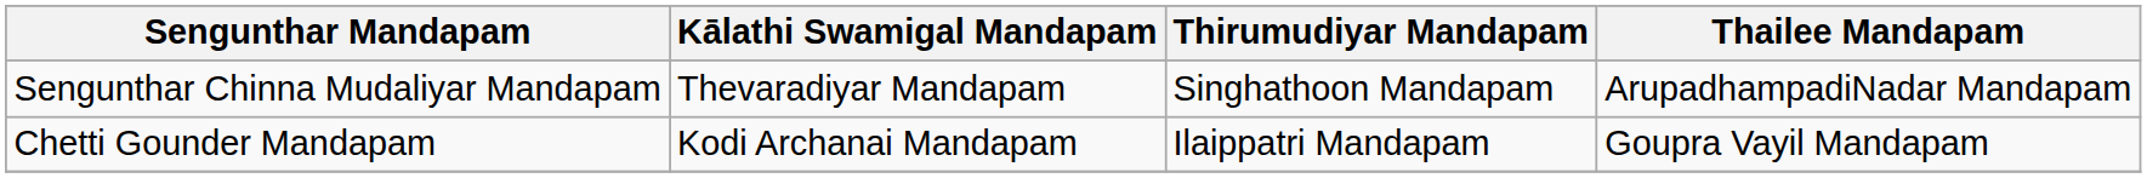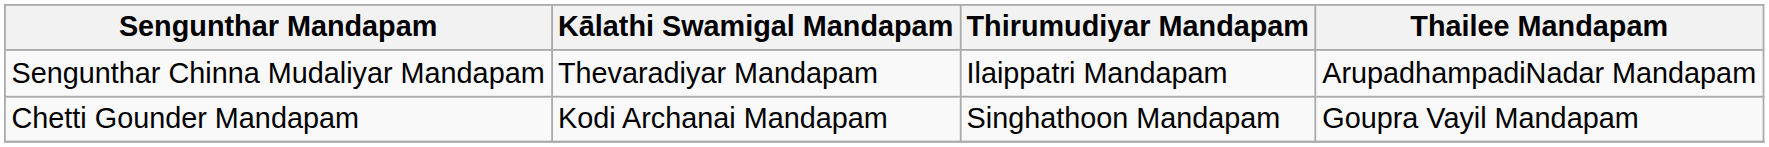Sengunthar Chinna Mudaliyar Mandapam | Thirumudiyar Mandapam: Singhathoon Mandapam -> Ilaippatri Mandapam
Chetti Gounder Mandapam | Thirumudiyar Mandapam: Ilaippatri Mandapam -> Singhathoon Mandapam
